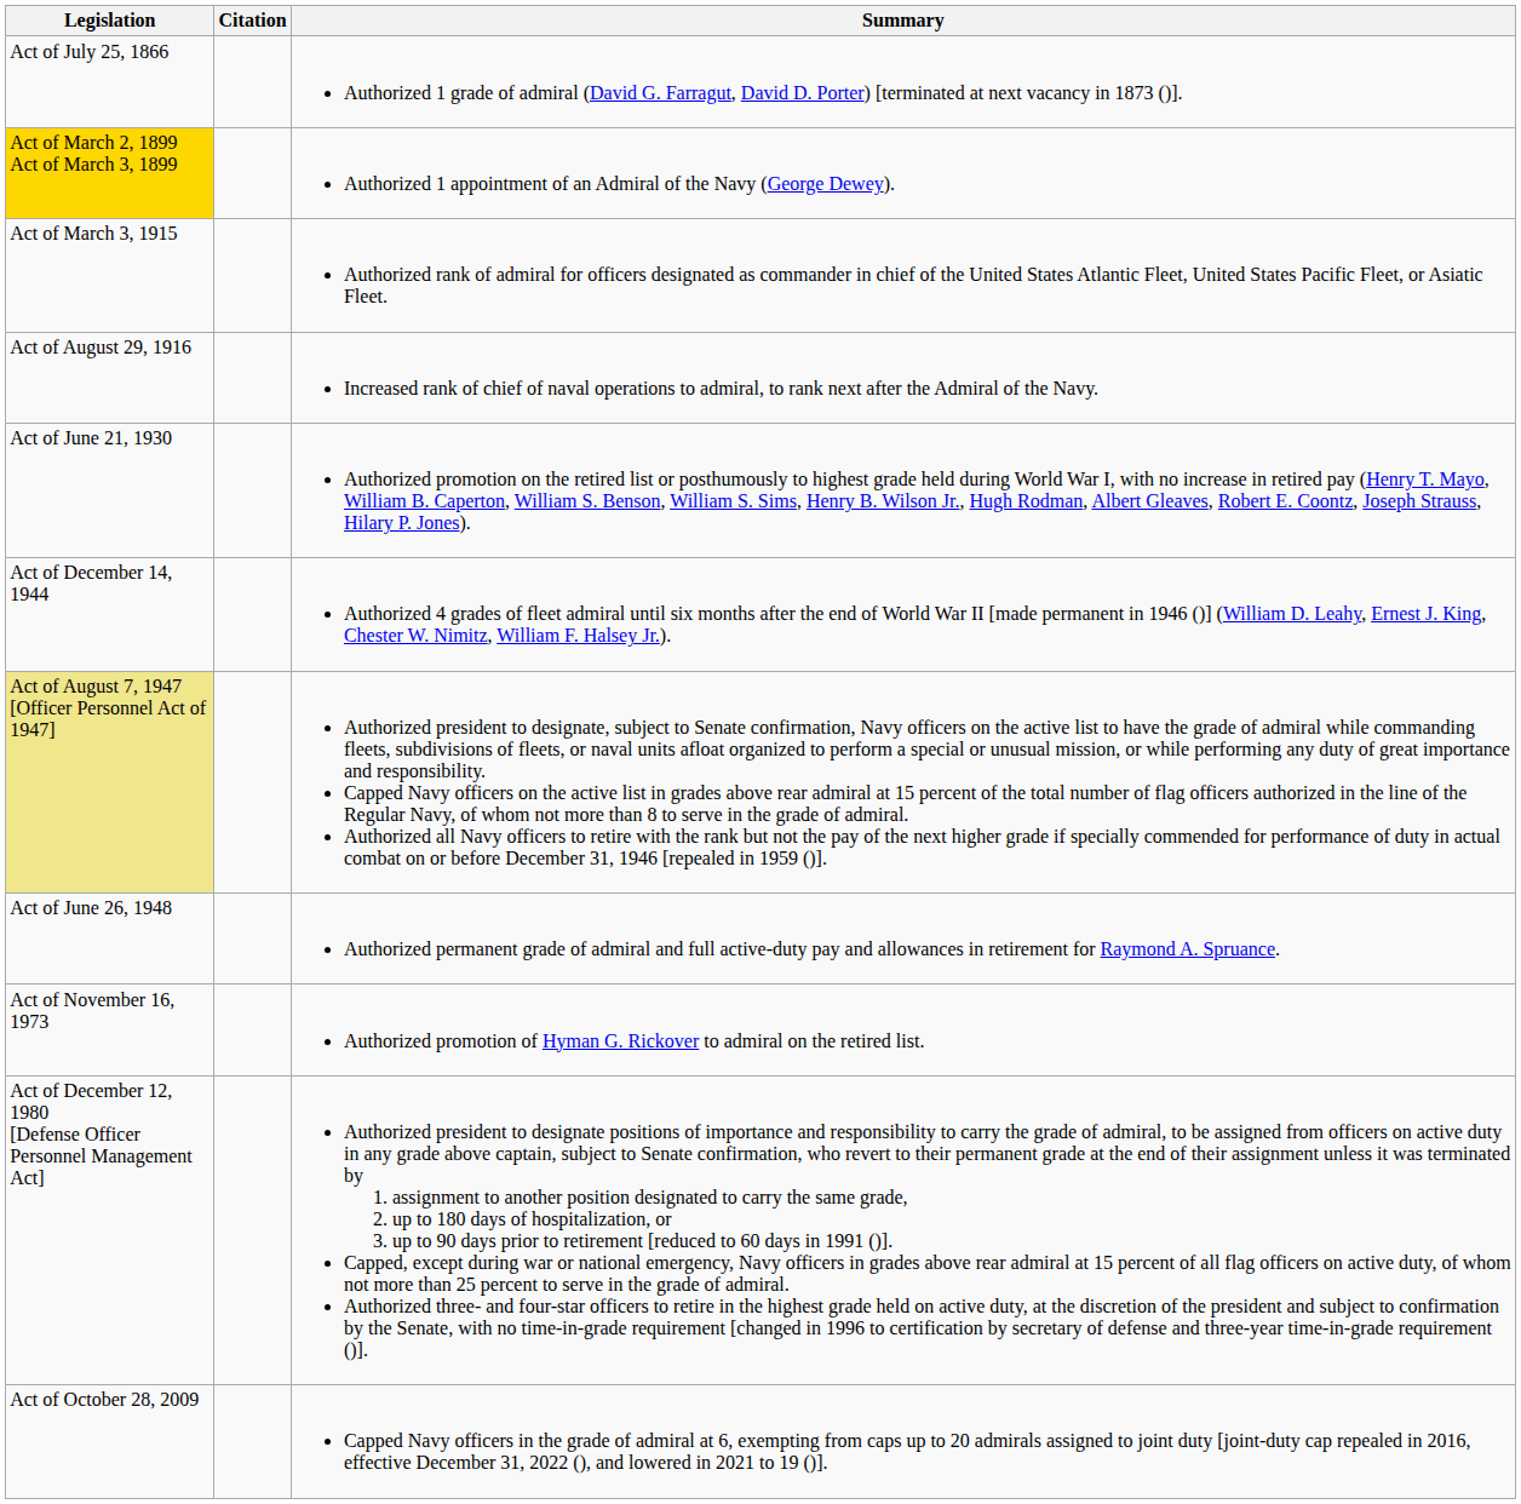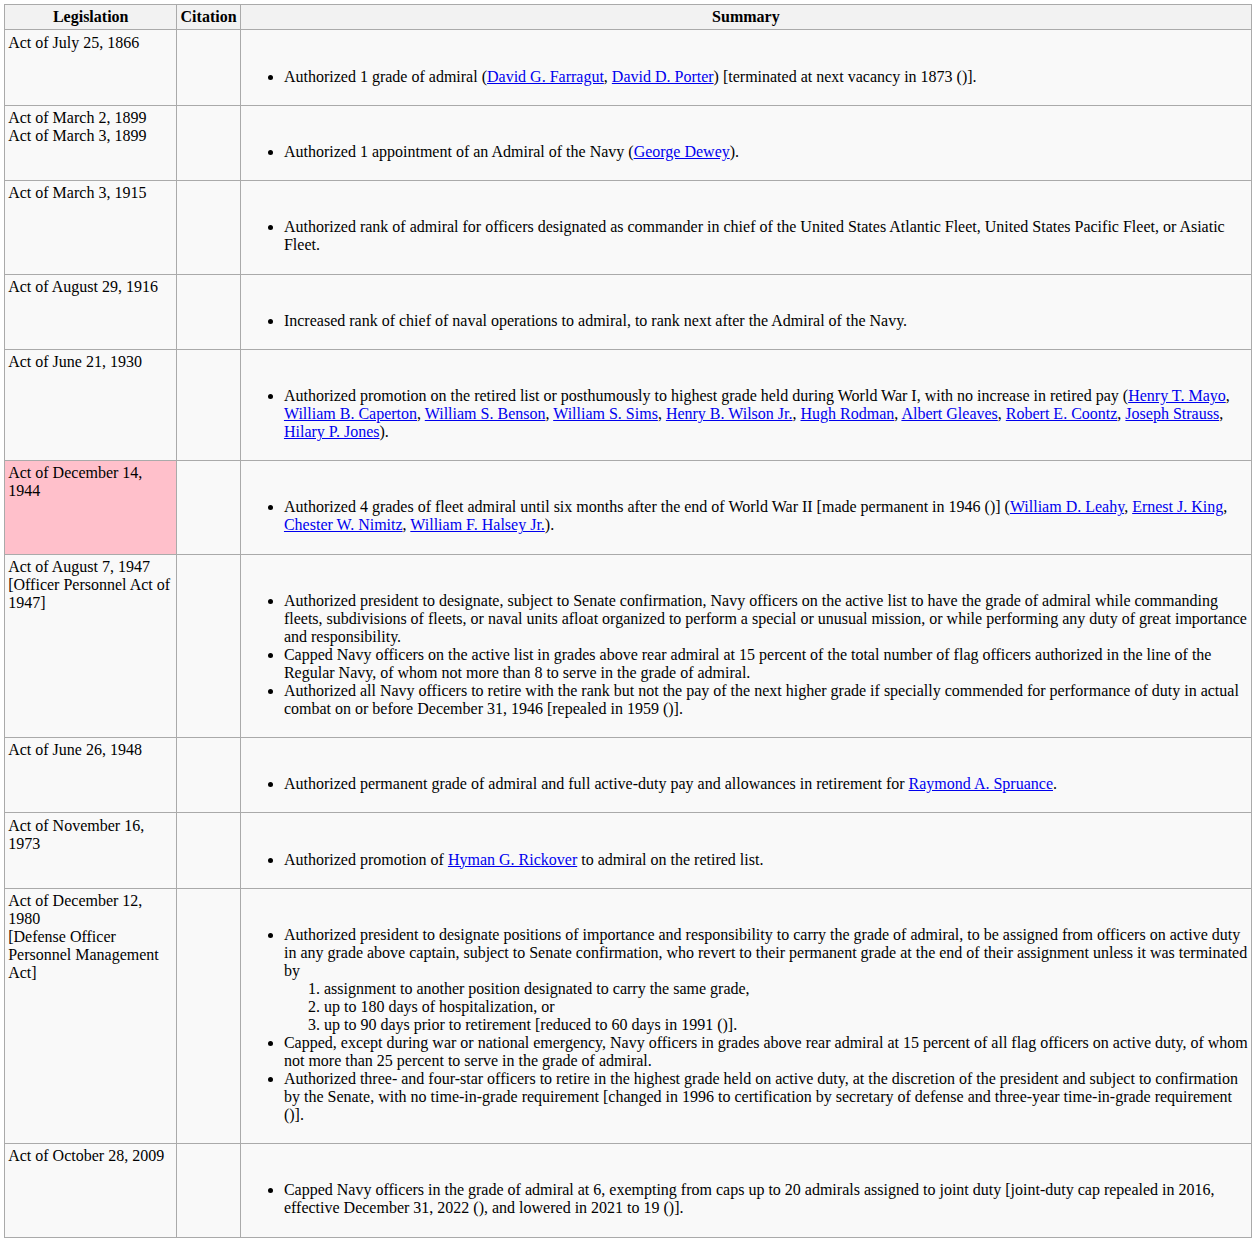Act of March 2, 1899 Act of March 3, 1899 | Legislation: gold background -> no background
Act of December 14, 1944 | Legislation: no background -> pink background
Act of August 7, 1947 [Officer Personnel Act of 1947] | Legislation: khaki background -> no background
